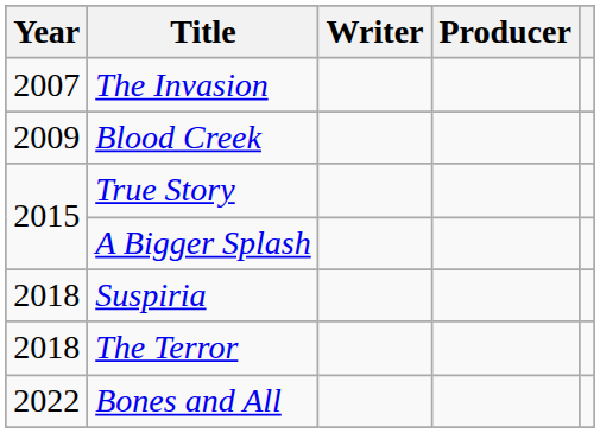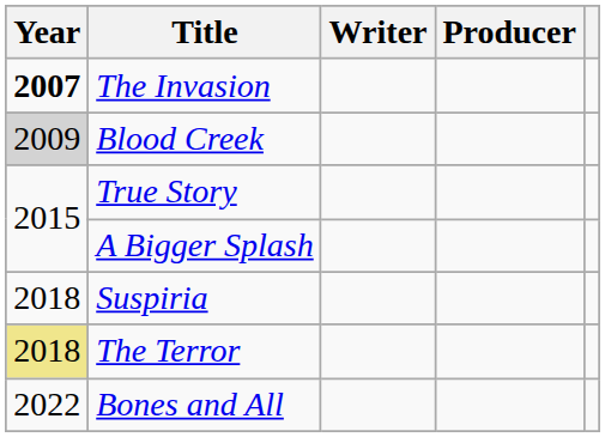The Invasion | Year: normal -> bold
Blood Creek | Year: no background -> lightgrey background
The Terror | Year: no background -> khaki background
